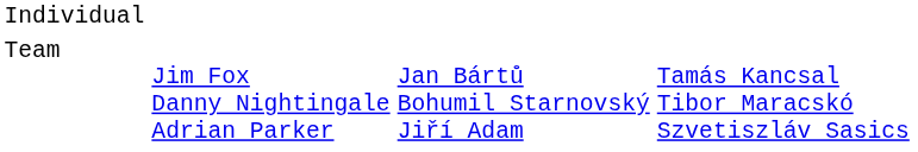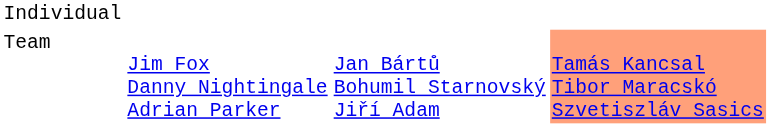Team | column 4: no background -> lightsalmon background
